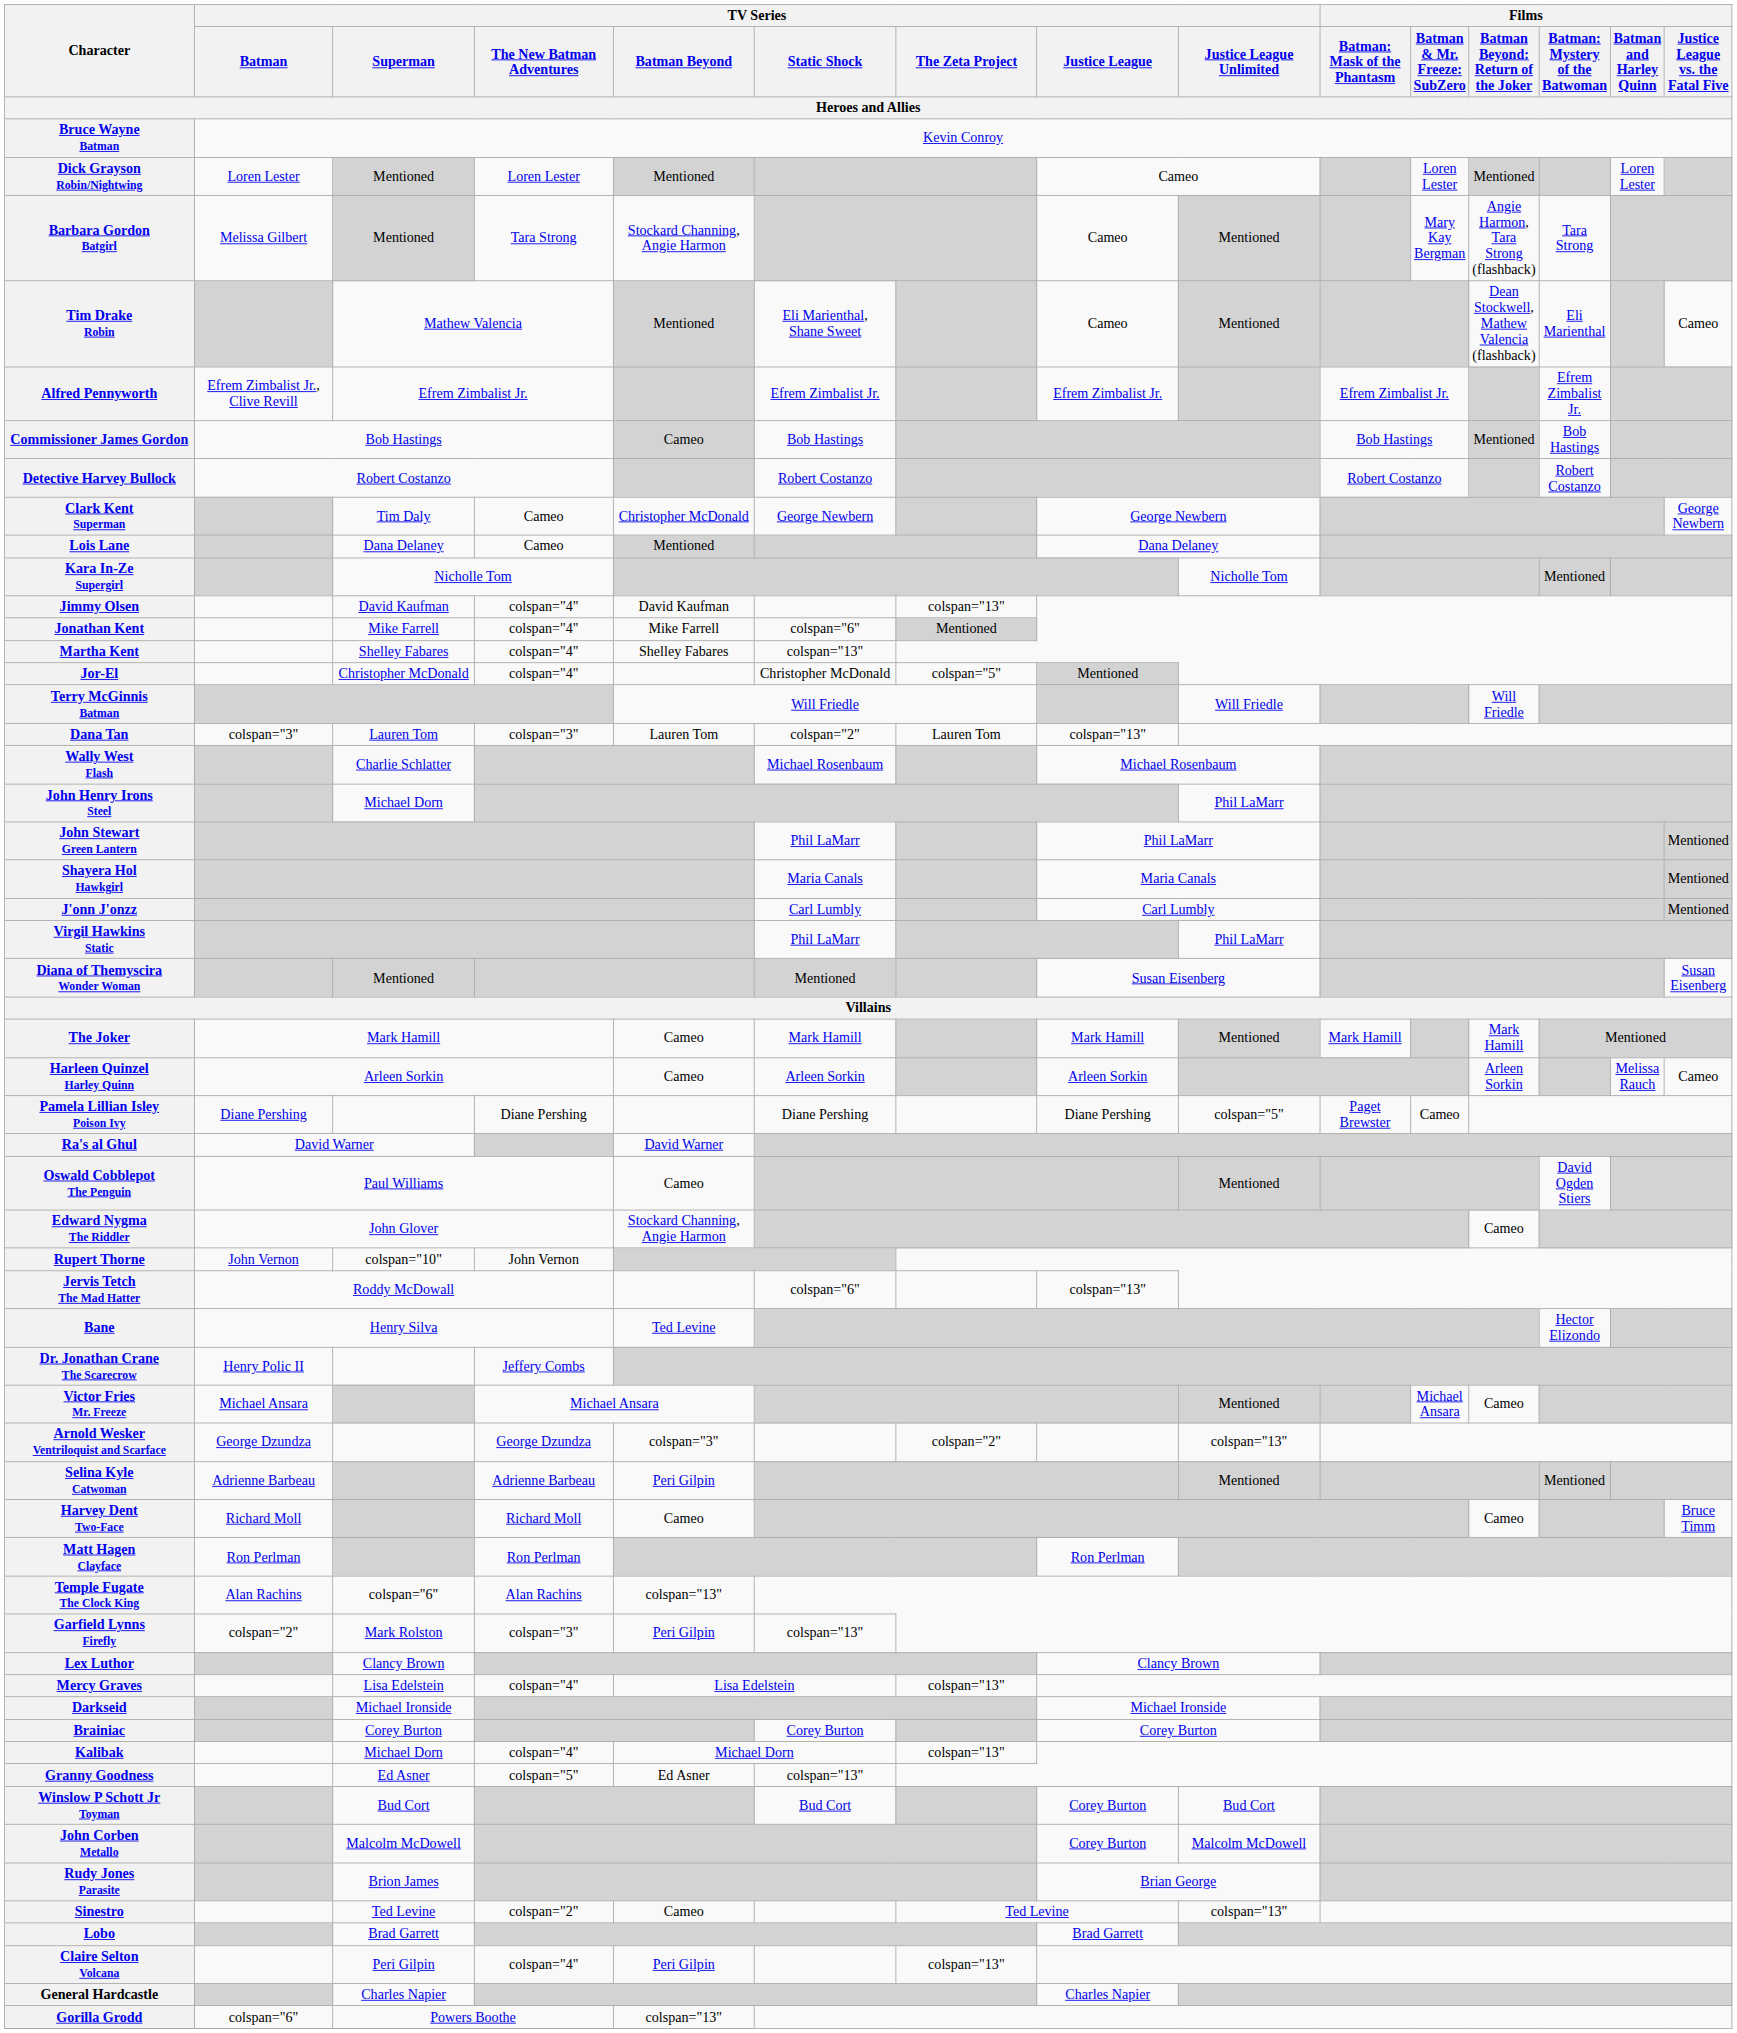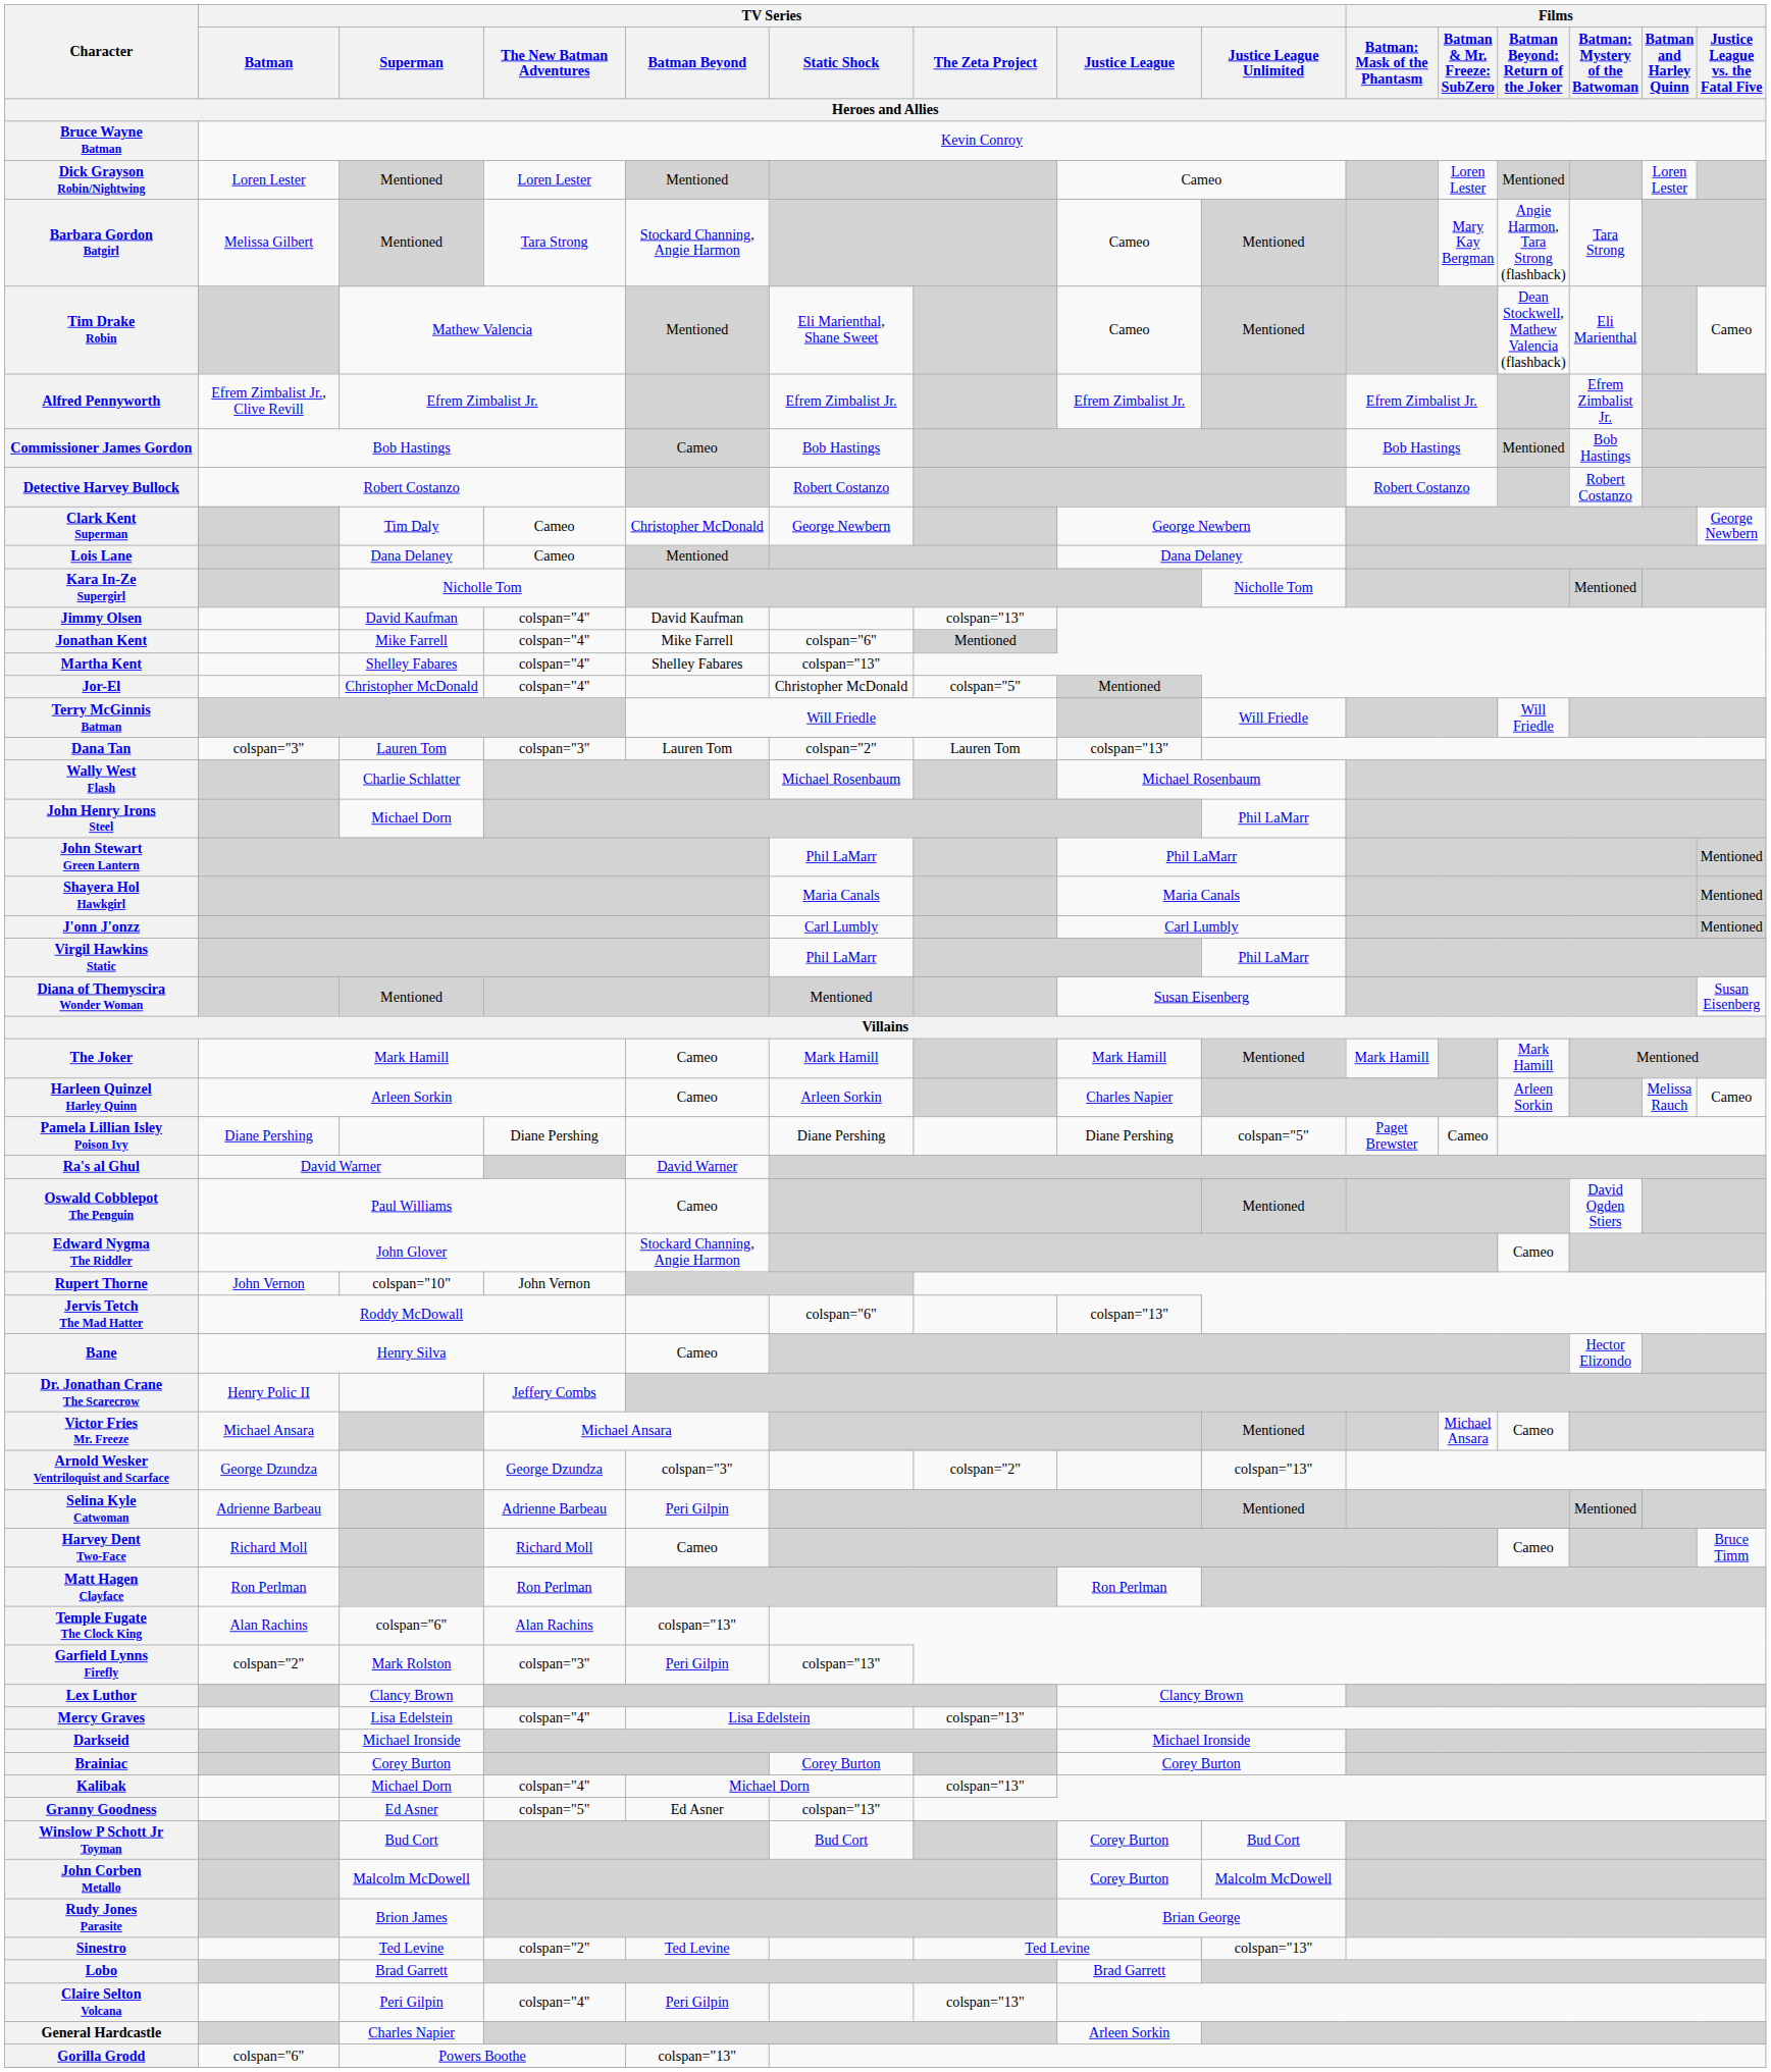Harleen Quinzel Harley Quinn | TV Series / Justice League / Heroes and Allies: Arleen Sorkin -> Charles Napier
Bane | TV Series / Batman Beyond / Heroes and Allies: Ted Levine -> Cameo
Sinestro | TV Series / Batman Beyond / Heroes and Allies: Cameo -> Ted Levine
General Hardcastle | TV Series / Justice League / Heroes and Allies: Charles Napier -> Arleen Sorkin
